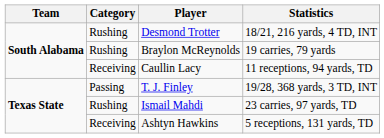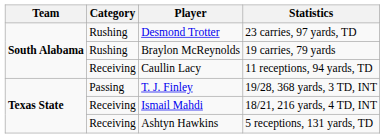Desmond Trotter | Statistics: 18/21, 216 yards, 4 TD, INT -> 23 carries, 97 yards, TD
Ismail Mahdi | Category: Rushing -> Receiving
Ismail Mahdi | Statistics: 23 carries, 97 yards, TD -> 18/21, 216 yards, 4 TD, INT
